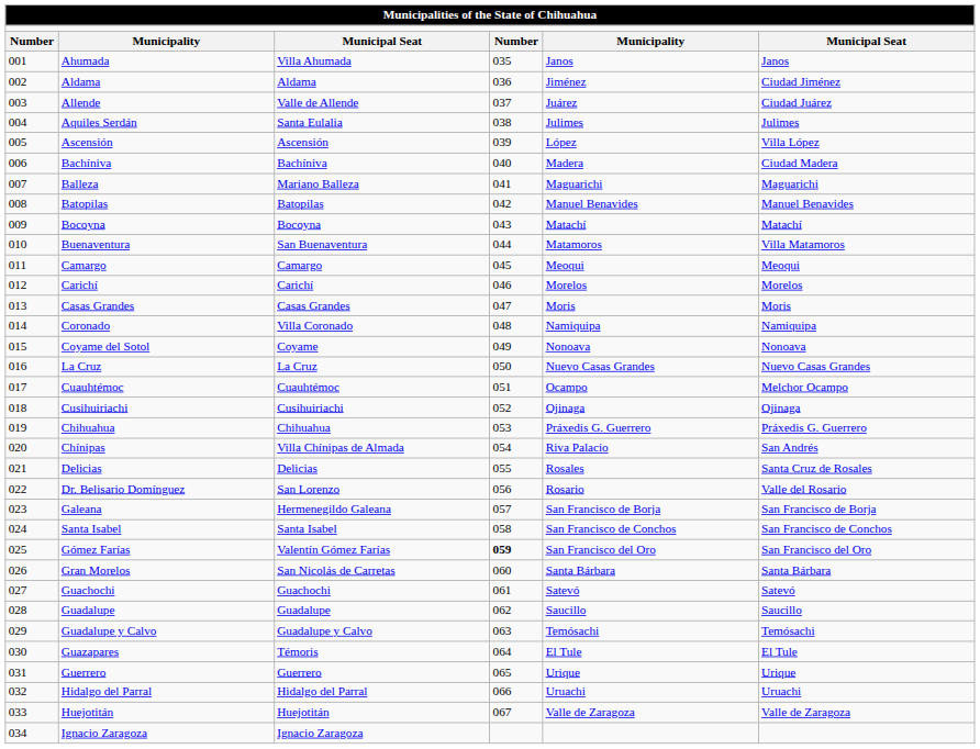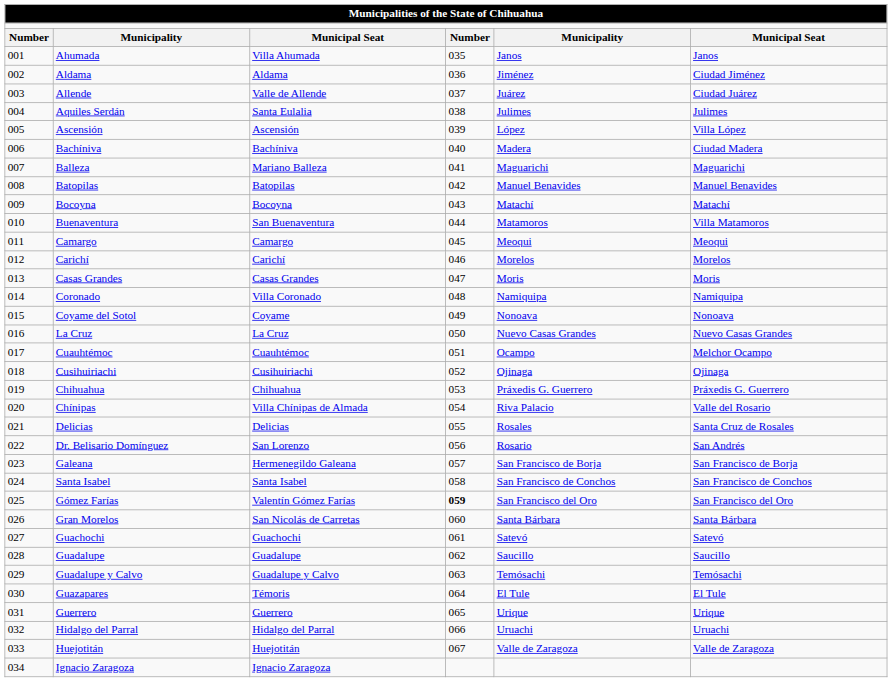Chínipas | column 6: San Andrés -> Valle del Rosario
Dr. Belisario Domínguez | column 6: Valle del Rosario -> San Andrés
